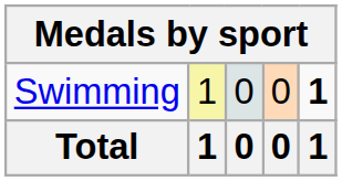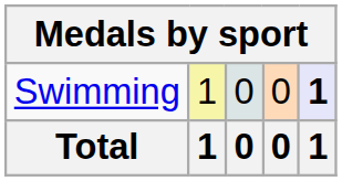Swimming | column 5: no background -> lavender background
